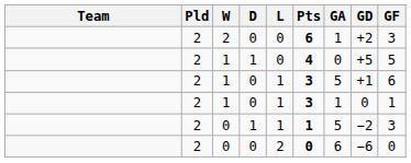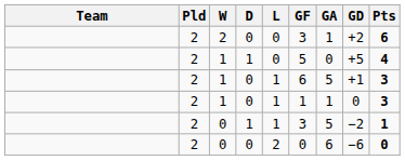columns swapped: GF <-> Pts
